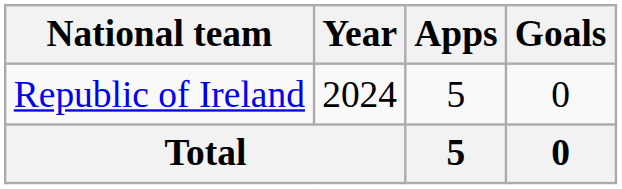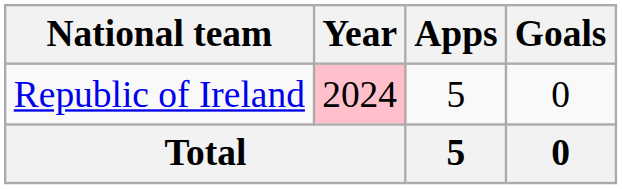Republic of Ireland | Year: no background -> pink background
